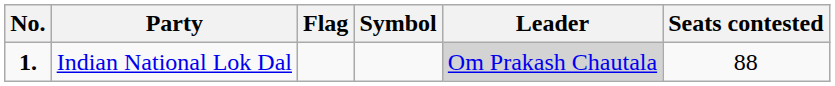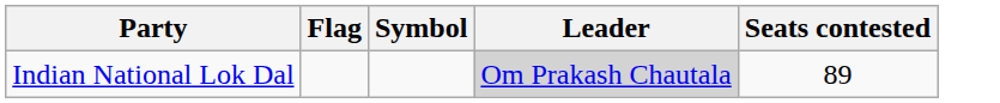- column: No. | 1.
Indian National Lok Dal | Seats contested: 88 -> 89
